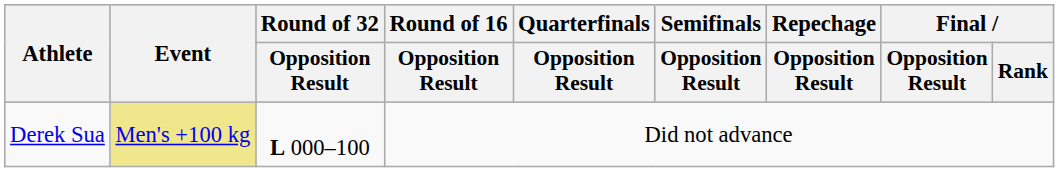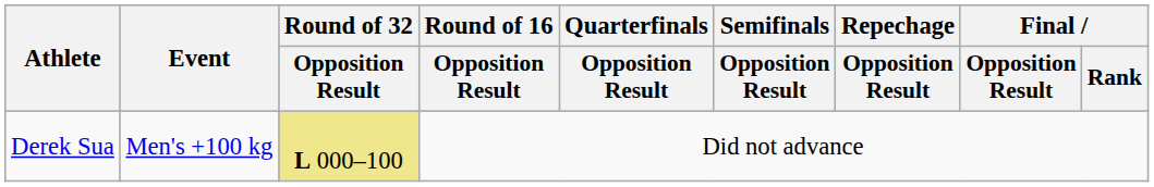Derek Sua | Event: khaki background -> no background
Derek Sua | Round of 32 / Opposition Result: no background -> khaki background
